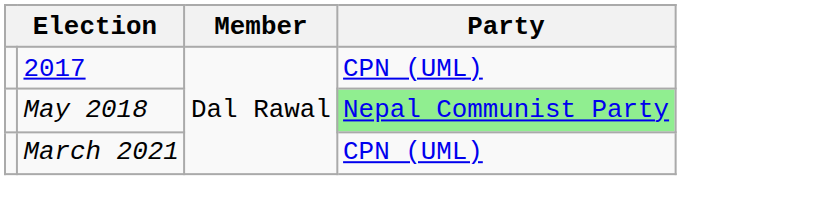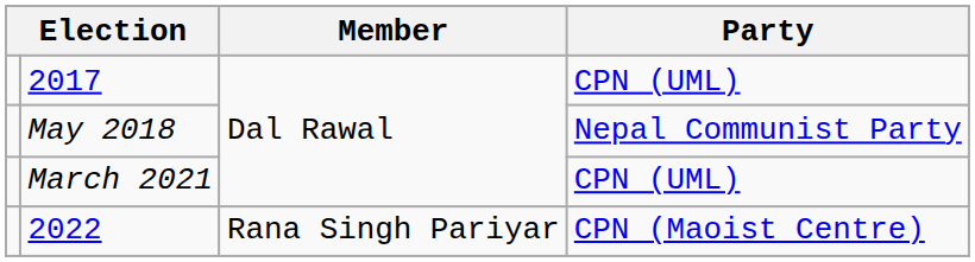May 2018 | Party: lightgreen background -> no background
+ row: 2022 | Rana Singh Pariyar | CPN (Maoist Centre)
